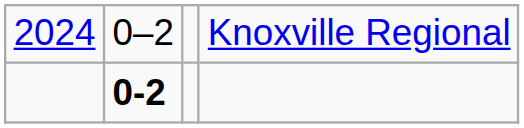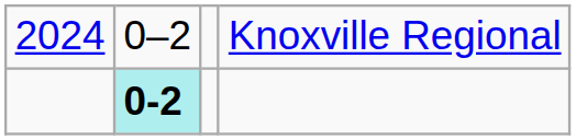row 2 | column 2: no background -> paleturquoise background
